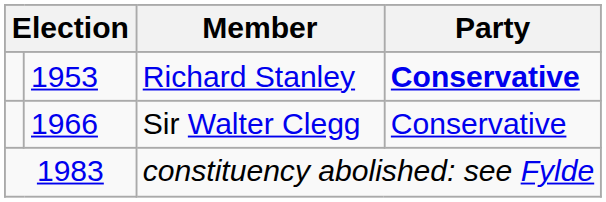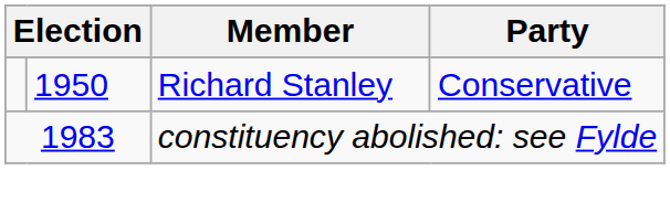Richard Stanley | column 2: 1953 -> 1950
Richard Stanley | Party: bold -> normal
- row: 1966 | Sir Walter Clegg | Conservative
